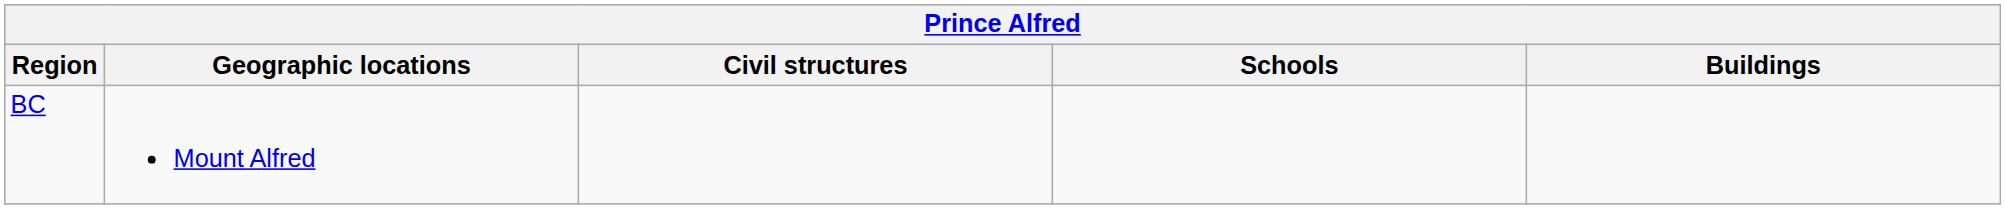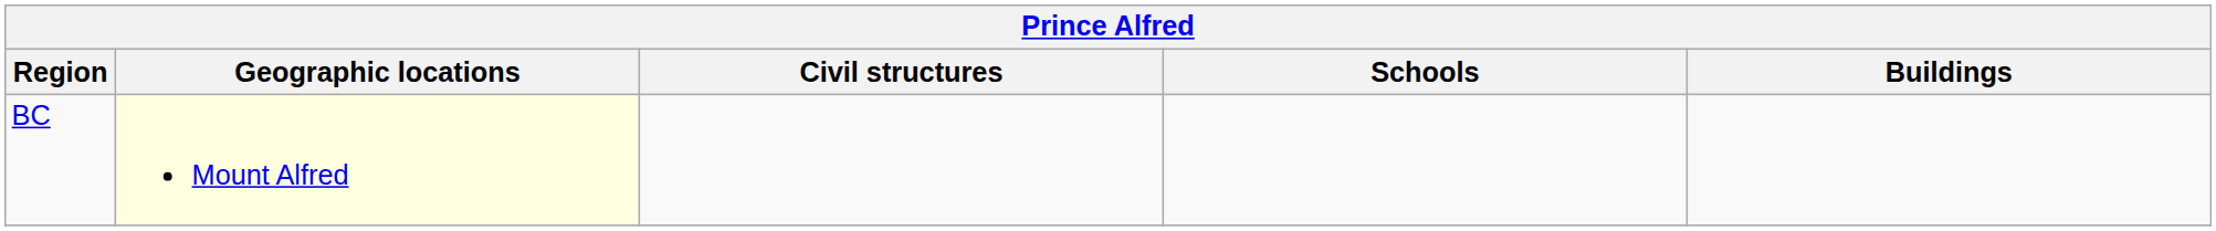BC | Geographic locations: no background -> lightyellow background
